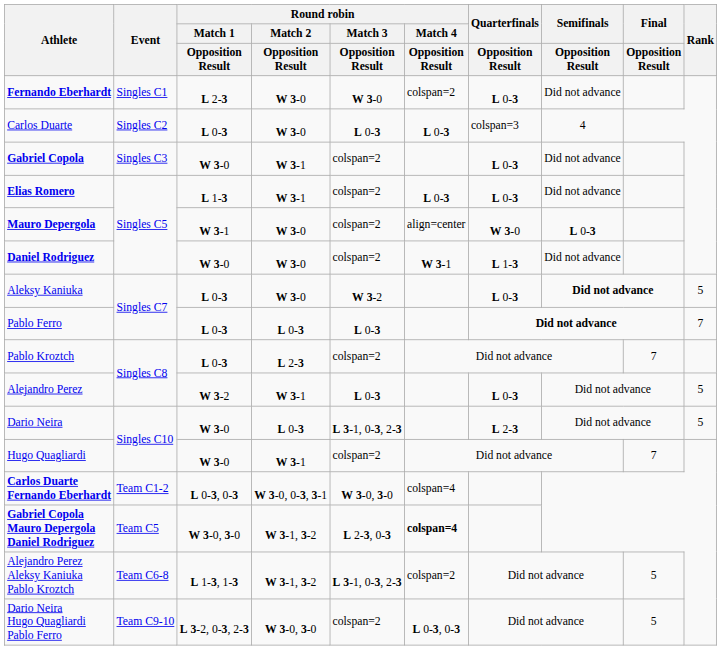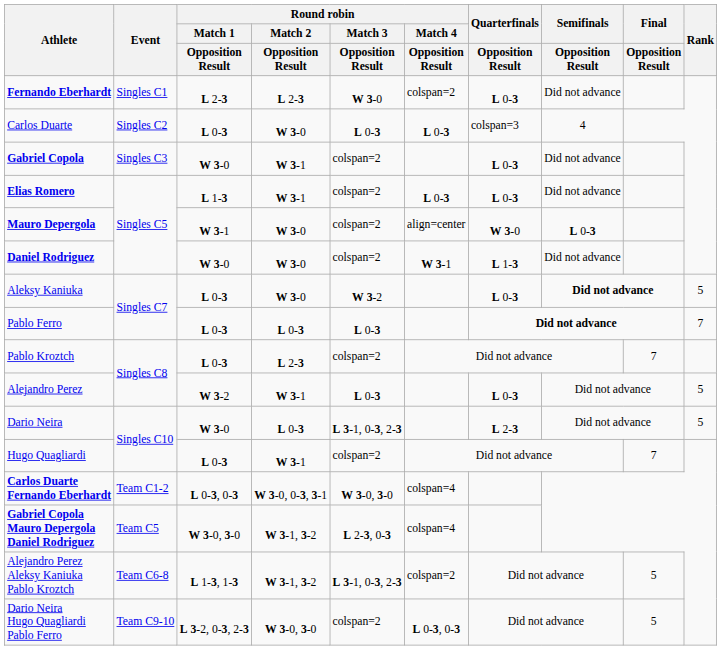Fernando Eberhardt | Round robin / Match 2 / Opposition Result: W 3-0 -> L 2-3
Hugo Quagliardi | Round robin / Match 1 / Opposition Result: W 3-0 -> L 0-3
Gabriel Copola Mauro Depergola Daniel Rodriguez | Round robin / Match 4 / Opposition Result: bold -> normal
